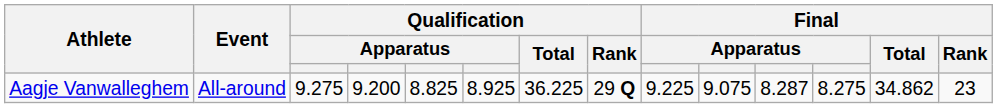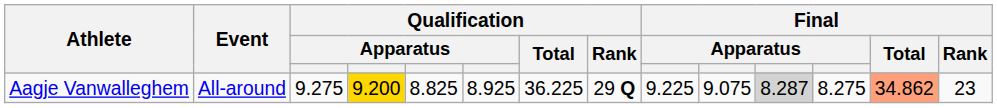row 4 | column 4: no background -> gold background
row 4 | column 11: no background -> lightgrey background
row 4 | Final / Total: no background -> lightsalmon background
